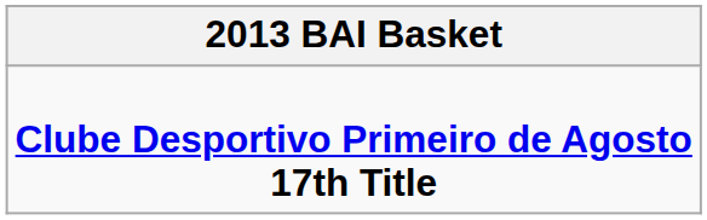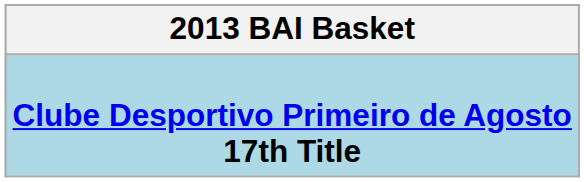row 2 | column 1: no background -> lightblue background
